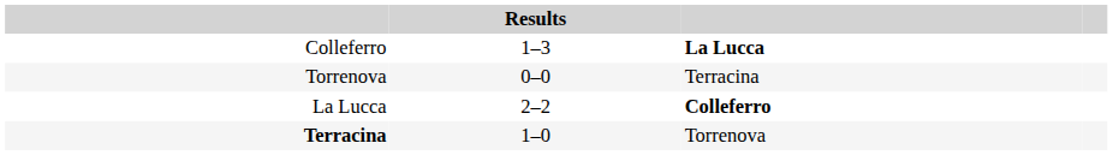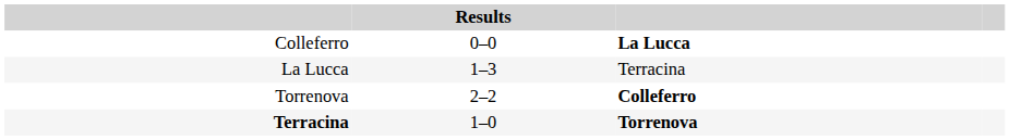row 2 | Results: 1–3 -> 0–0
row 3 | column 1: Torrenova -> La Lucca
row 3 | Results: 0–0 -> 1–3
row 4 | column 1: La Lucca -> Torrenova
row 5 | column 3: normal -> bold
